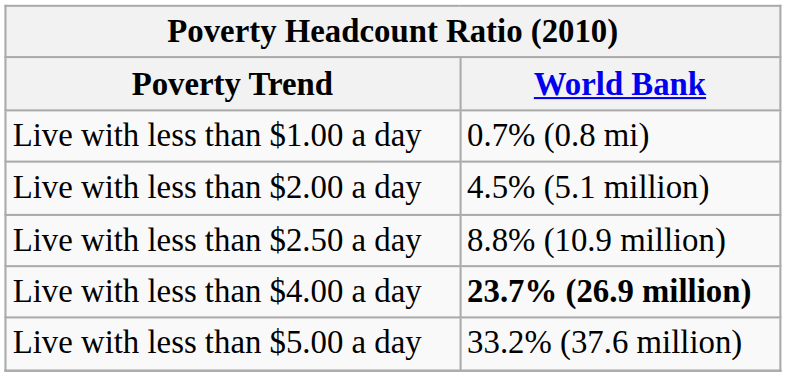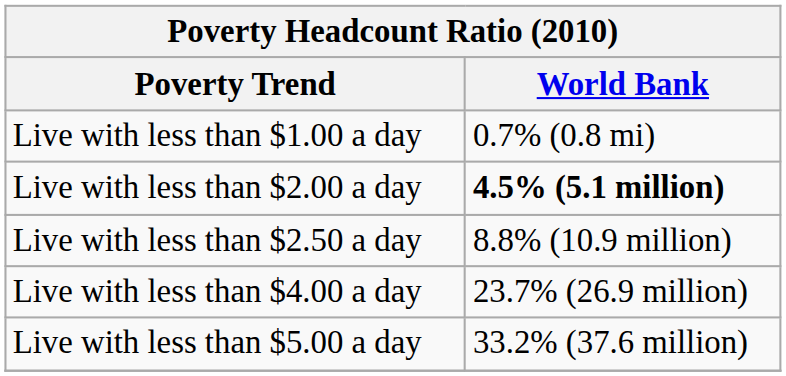Live with less than $2.00 a day | World Bank: normal -> bold
Live with less than $4.00 a day | World Bank: bold -> normal
